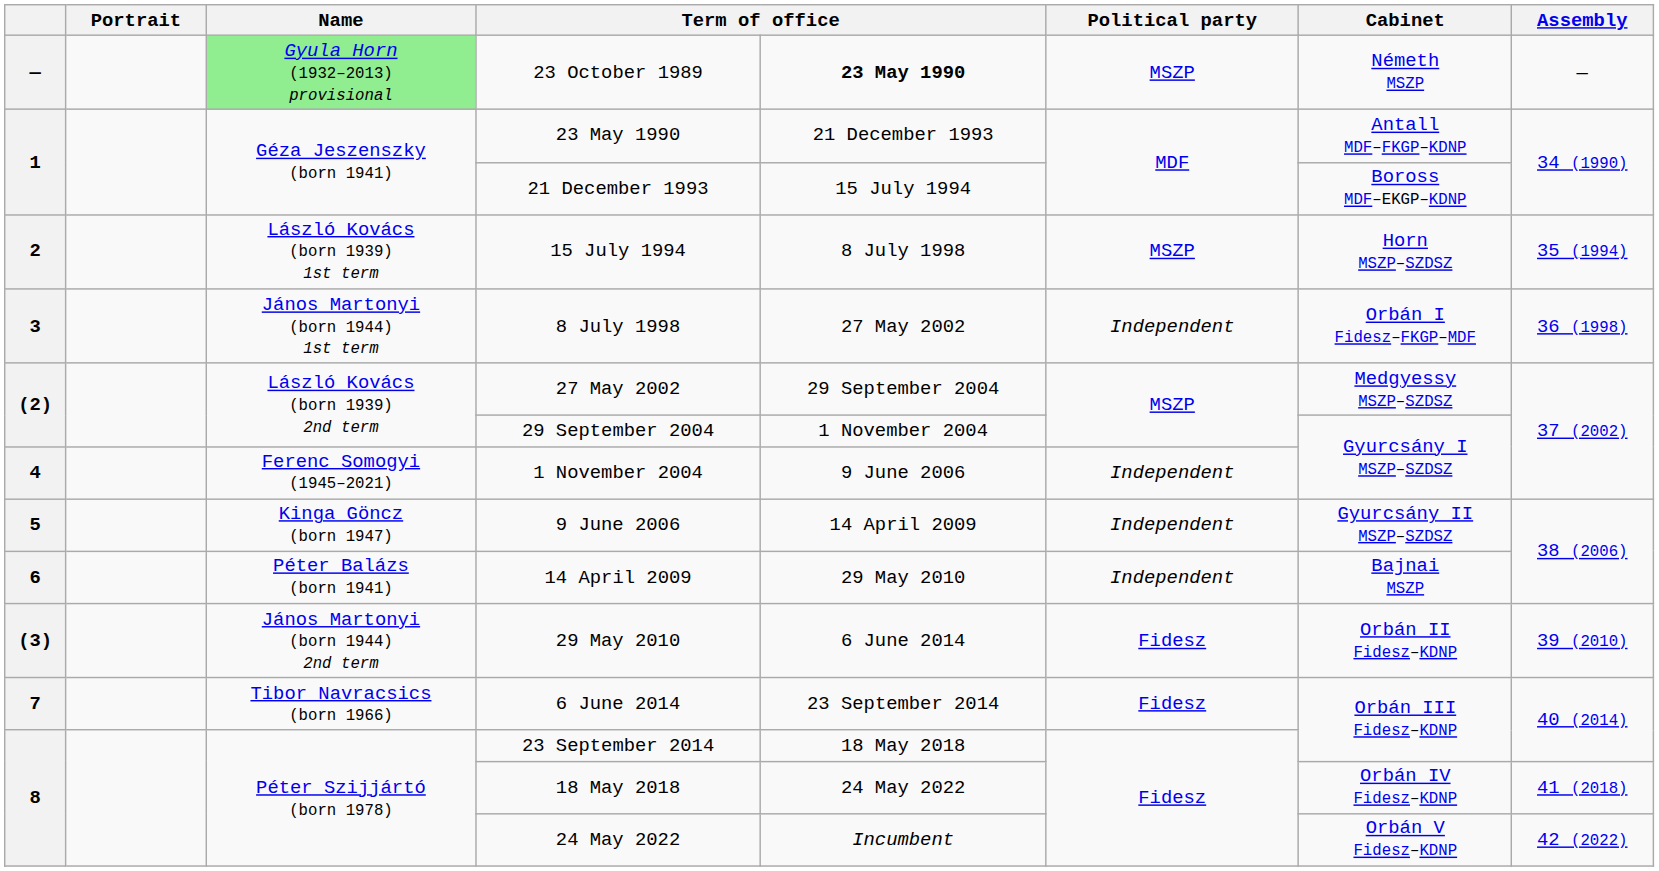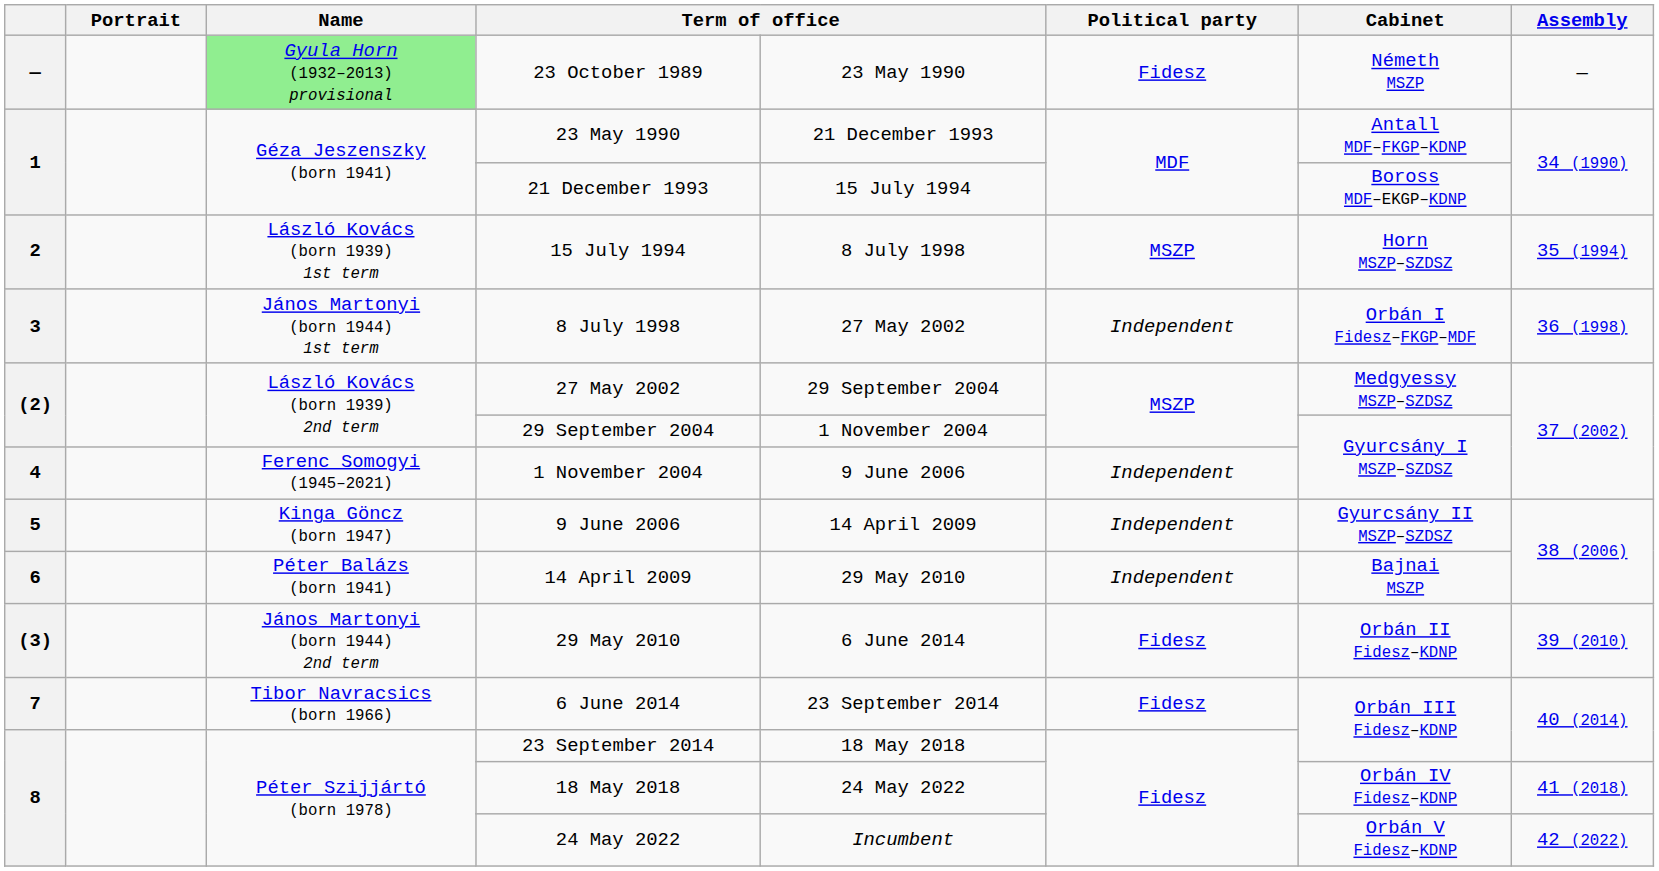23 October 1989 | column 5: bold -> normal
23 October 1989 | Political party: MSZP -> Fidesz
